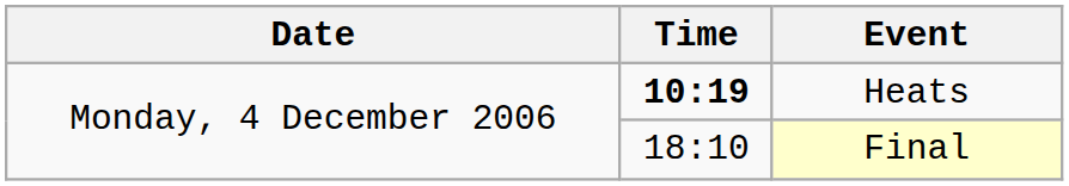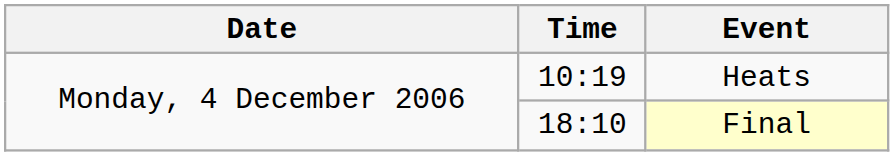Heats | Time: bold -> normal
